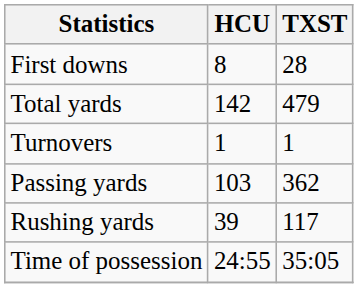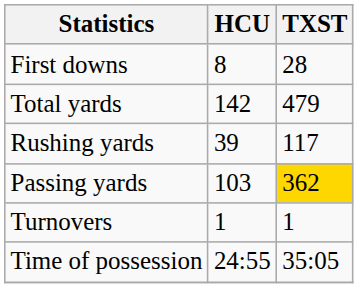rows swapped: Rushing yards <-> Turnovers
Passing yards | TXST: no background -> gold background
